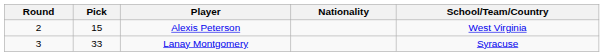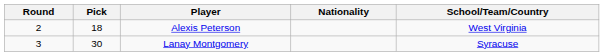Alexis Peterson | Pick: 15 -> 18
Lanay Montgomery | Pick: 33 -> 30
